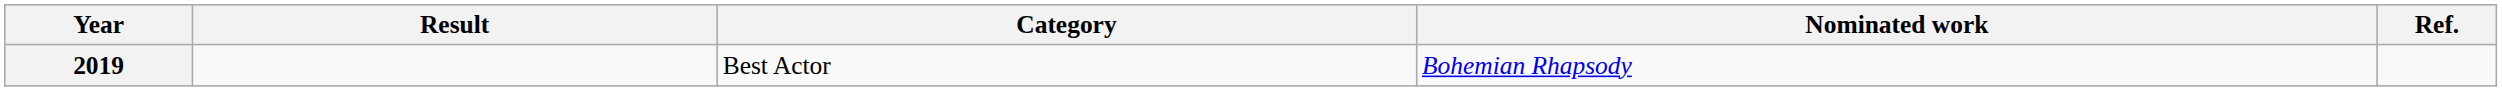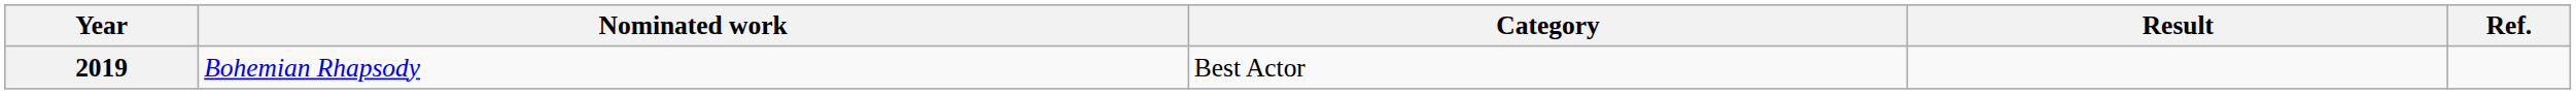columns swapped: Nominated work <-> Result
